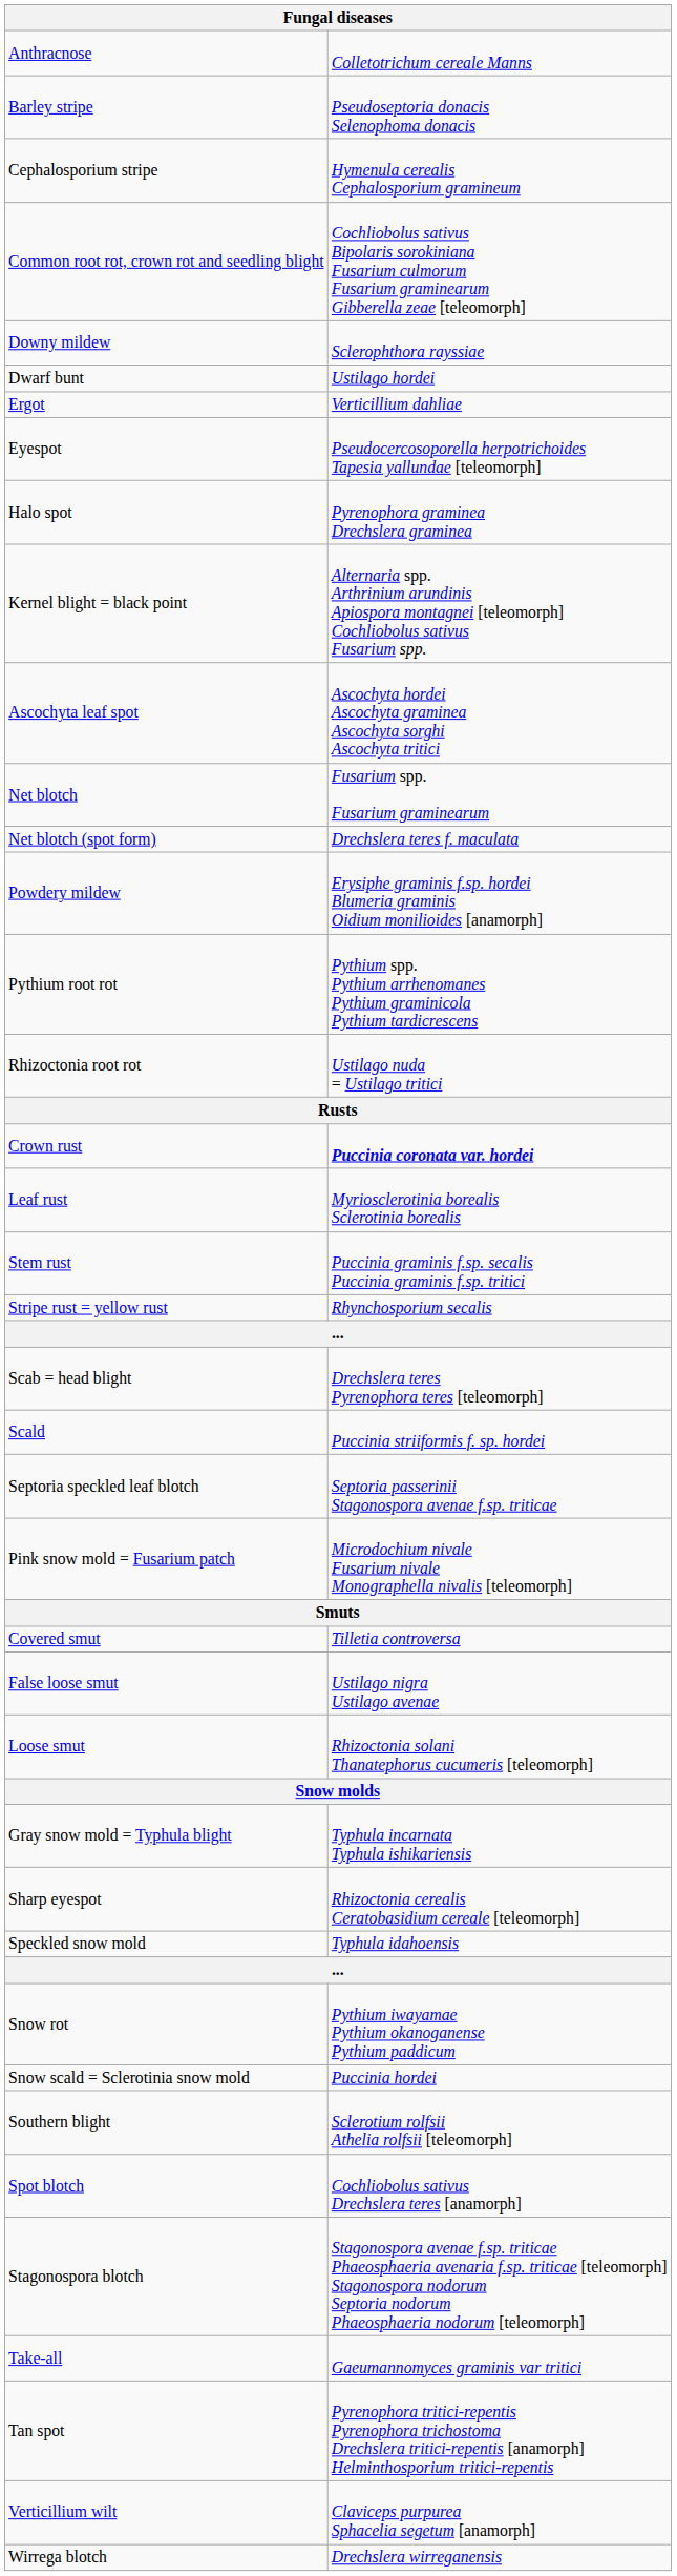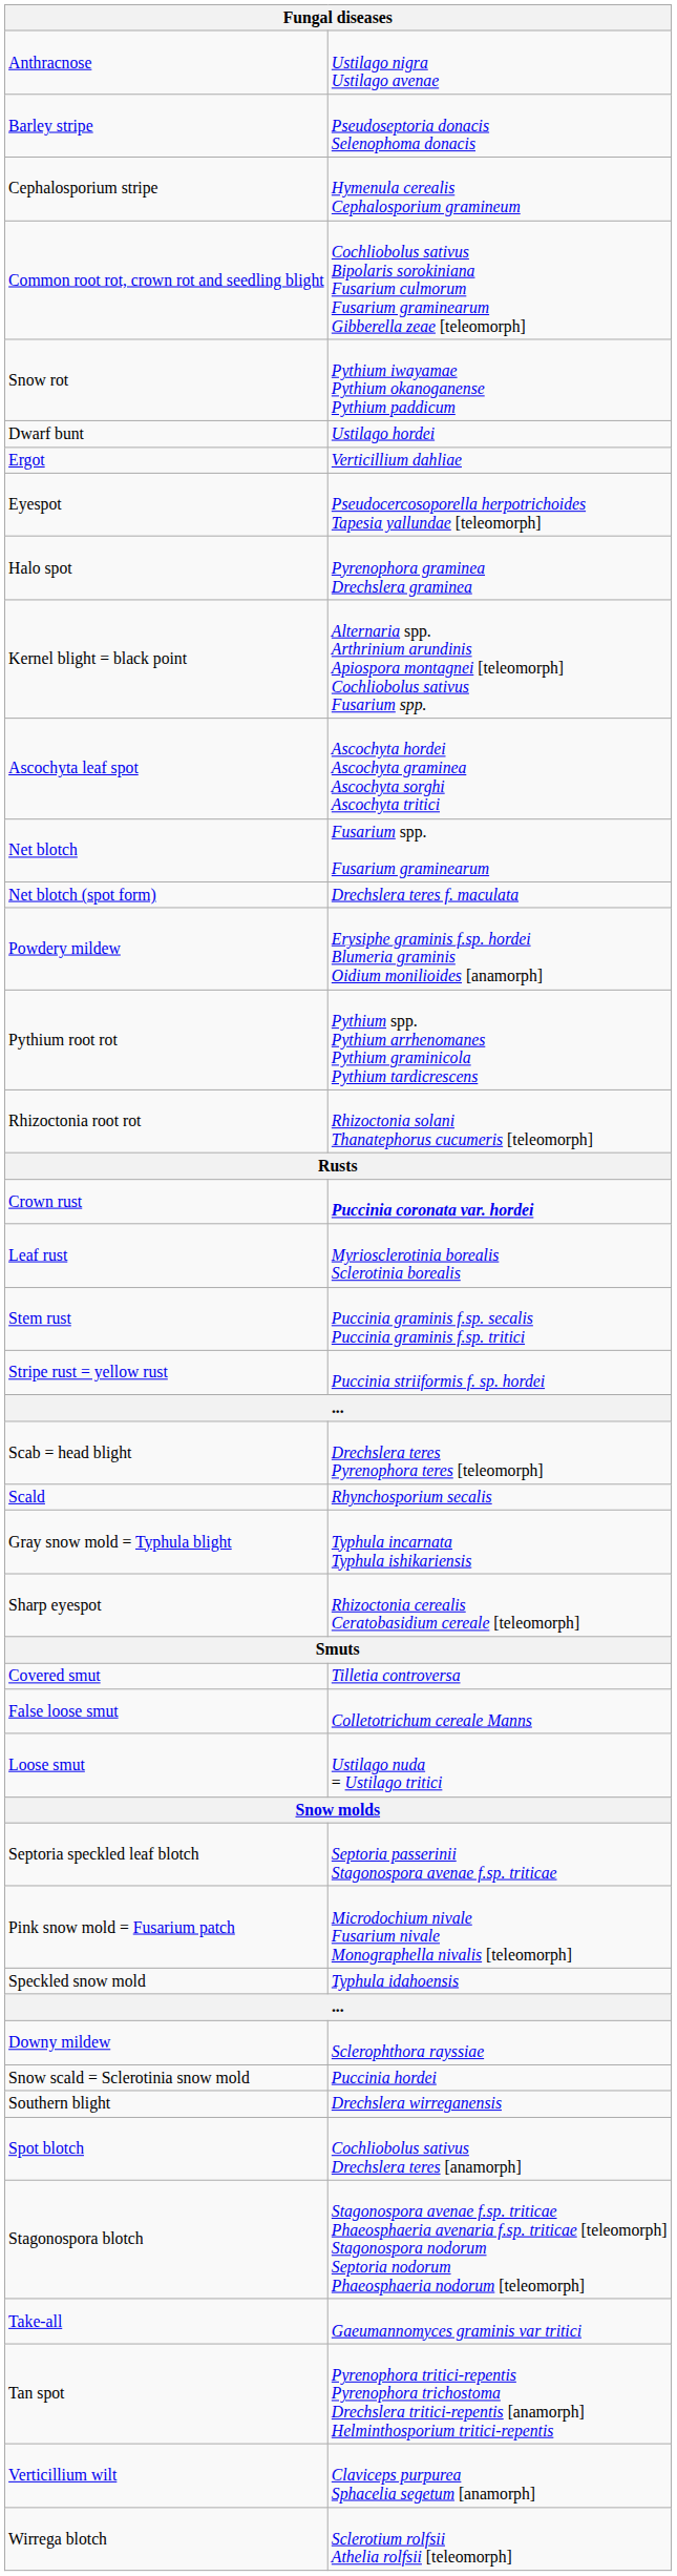Anthracnose | column 2: Colletotrichum cereale Manns -> Ustilago nigra Ustilago avenae
rows swapped: Downy mildew <-> Snow rot
Rhizoctonia root rot | column 2: Ustilago nuda = Ustilago tritici -> Rhizoctonia solani Thanatephorus cucumeris [teleomorph]
Stripe rust = yellow rust | column 2: Rhynchosporium secalis -> Puccinia striiformis f. sp. hordei
Scald | column 2: Puccinia striiformis f. sp. hordei -> Rhynchosporium secalis
rows swapped: Septoria speckled leaf blotch <-> Gray snow mold = Typhula blight
rows swapped: Sharp eyespot <-> Pink snow mold = Fusarium patch
False loose smut | column 2: Ustilago nigra Ustilago avenae -> Colletotrichum cereale Manns
Loose smut | column 2: Rhizoctonia solani Thanatephorus cucumeris [teleomorph] -> Ustilago nuda = Ustilago tritici
Southern blight | column 2: Sclerotium rolfsii Athelia rolfsii [teleomorph] -> Drechslera wirreganensis
Wirrega blotch | column 2: Drechslera wirreganensis -> Sclerotium rolfsii Athelia rolfsii [teleomorph]
